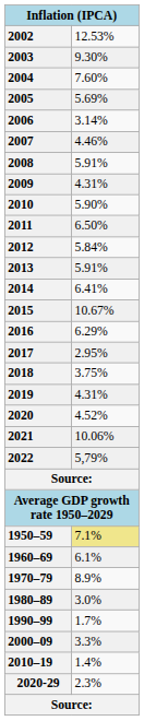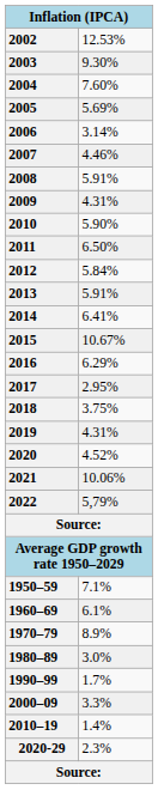1950–59 | column 2: khaki background -> no background
